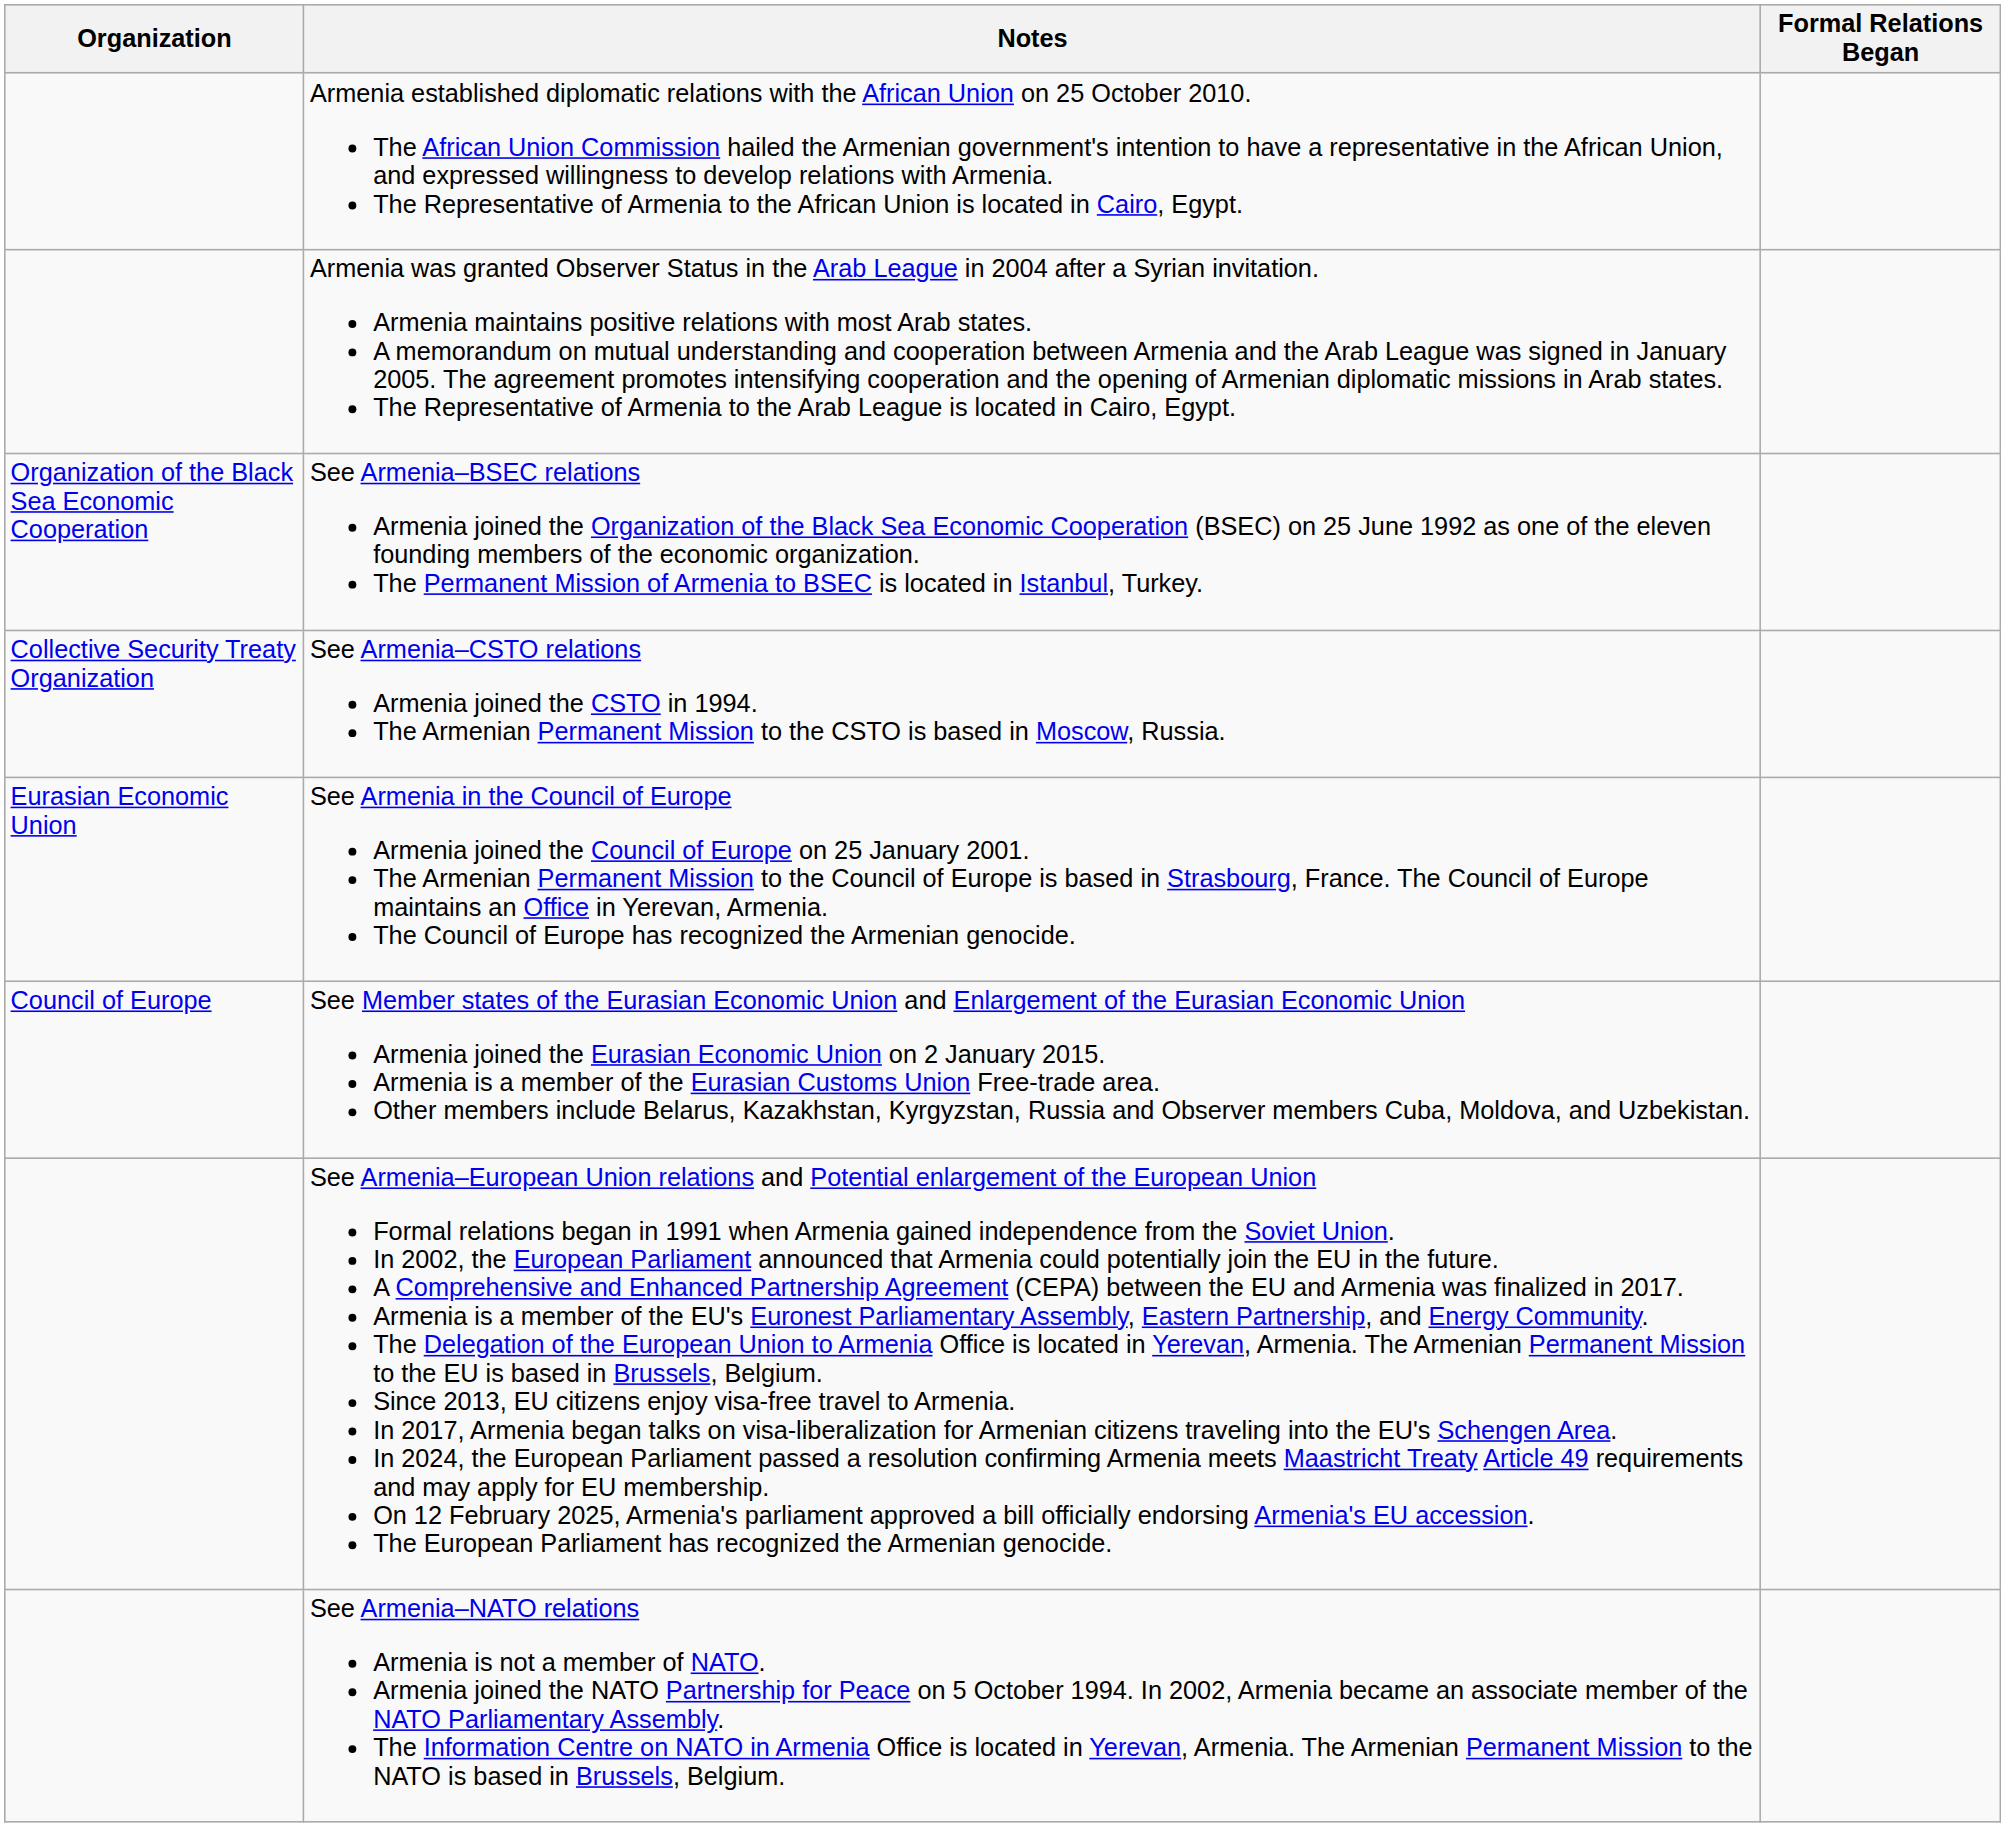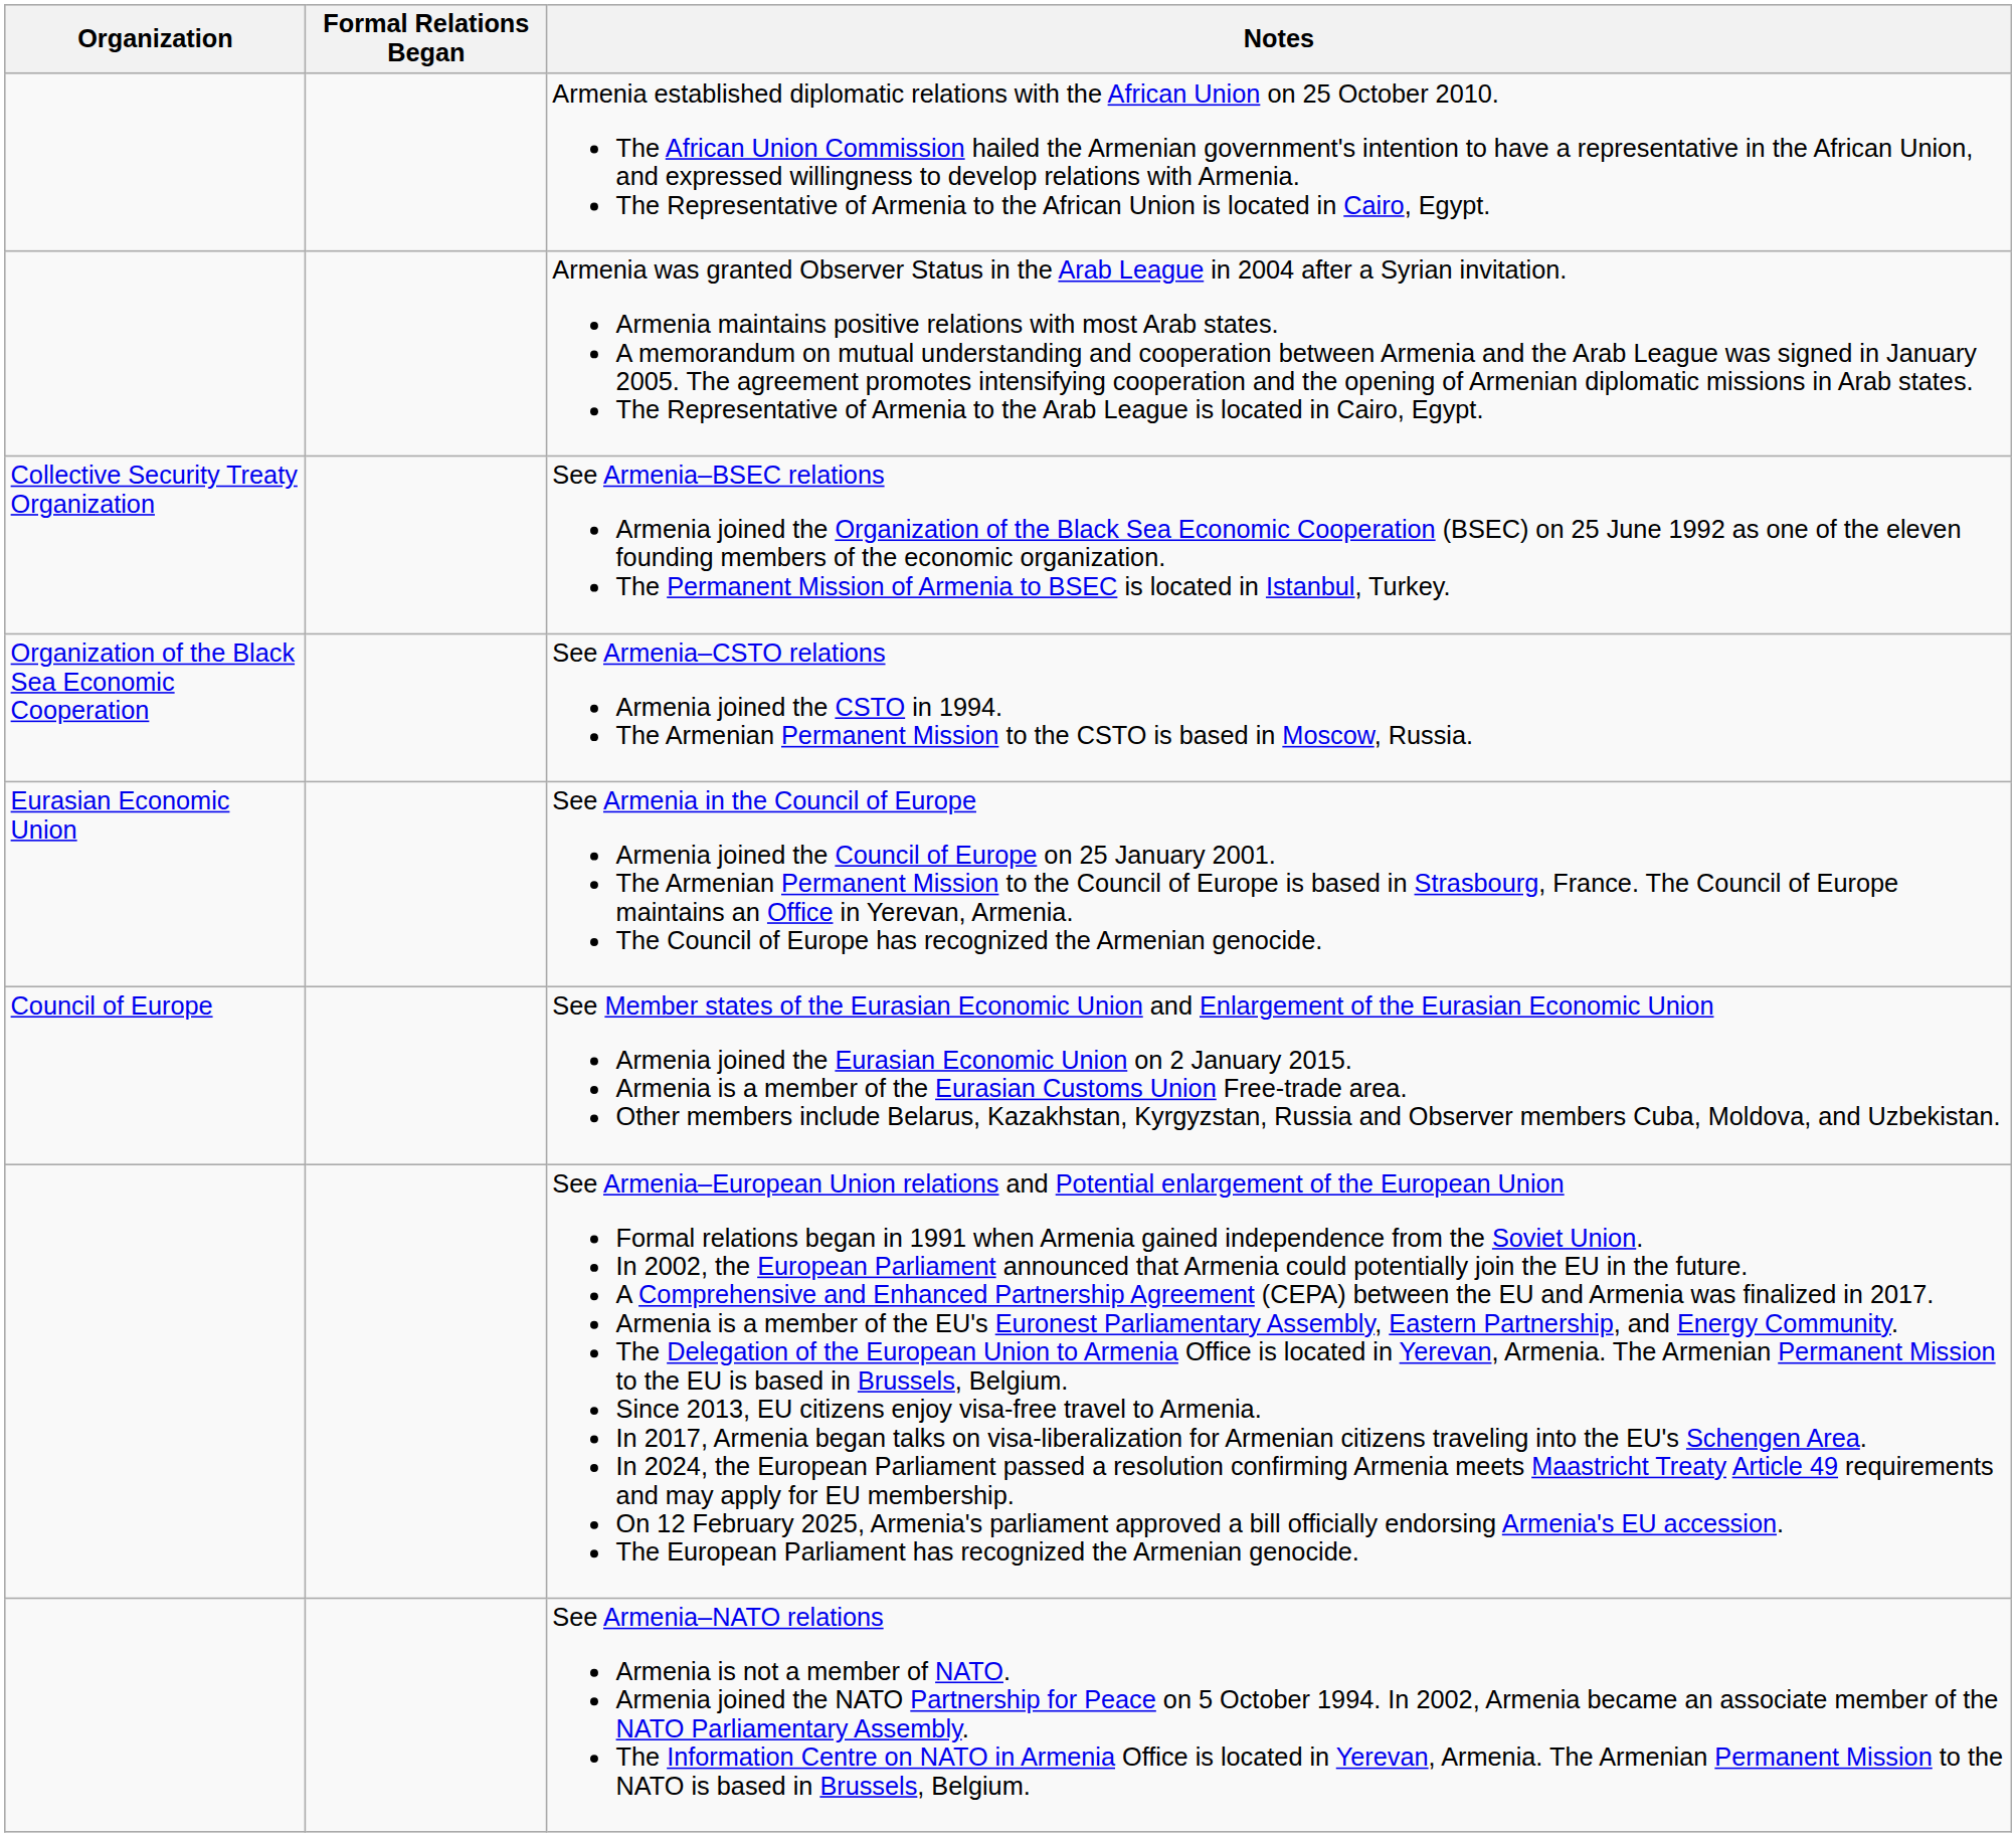columns swapped: Formal Relations Began <-> Notes
row 4 | Organization: Organization of the Black Sea Economic Cooperation -> Collective Security Treaty Organization
row 5 | Organization: Collective Security Treaty Organization -> Organization of the Black Sea Economic Cooperation
